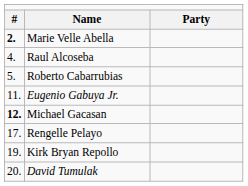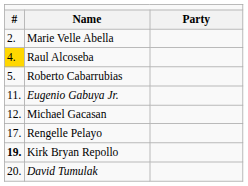Marie Velle Abella | column 1: bold -> normal
Raul Alcoseba | column 1: no background -> gold background
Michael Gacasan | column 1: bold -> normal
Kirk Bryan Repollo | column 1: normal -> bold
